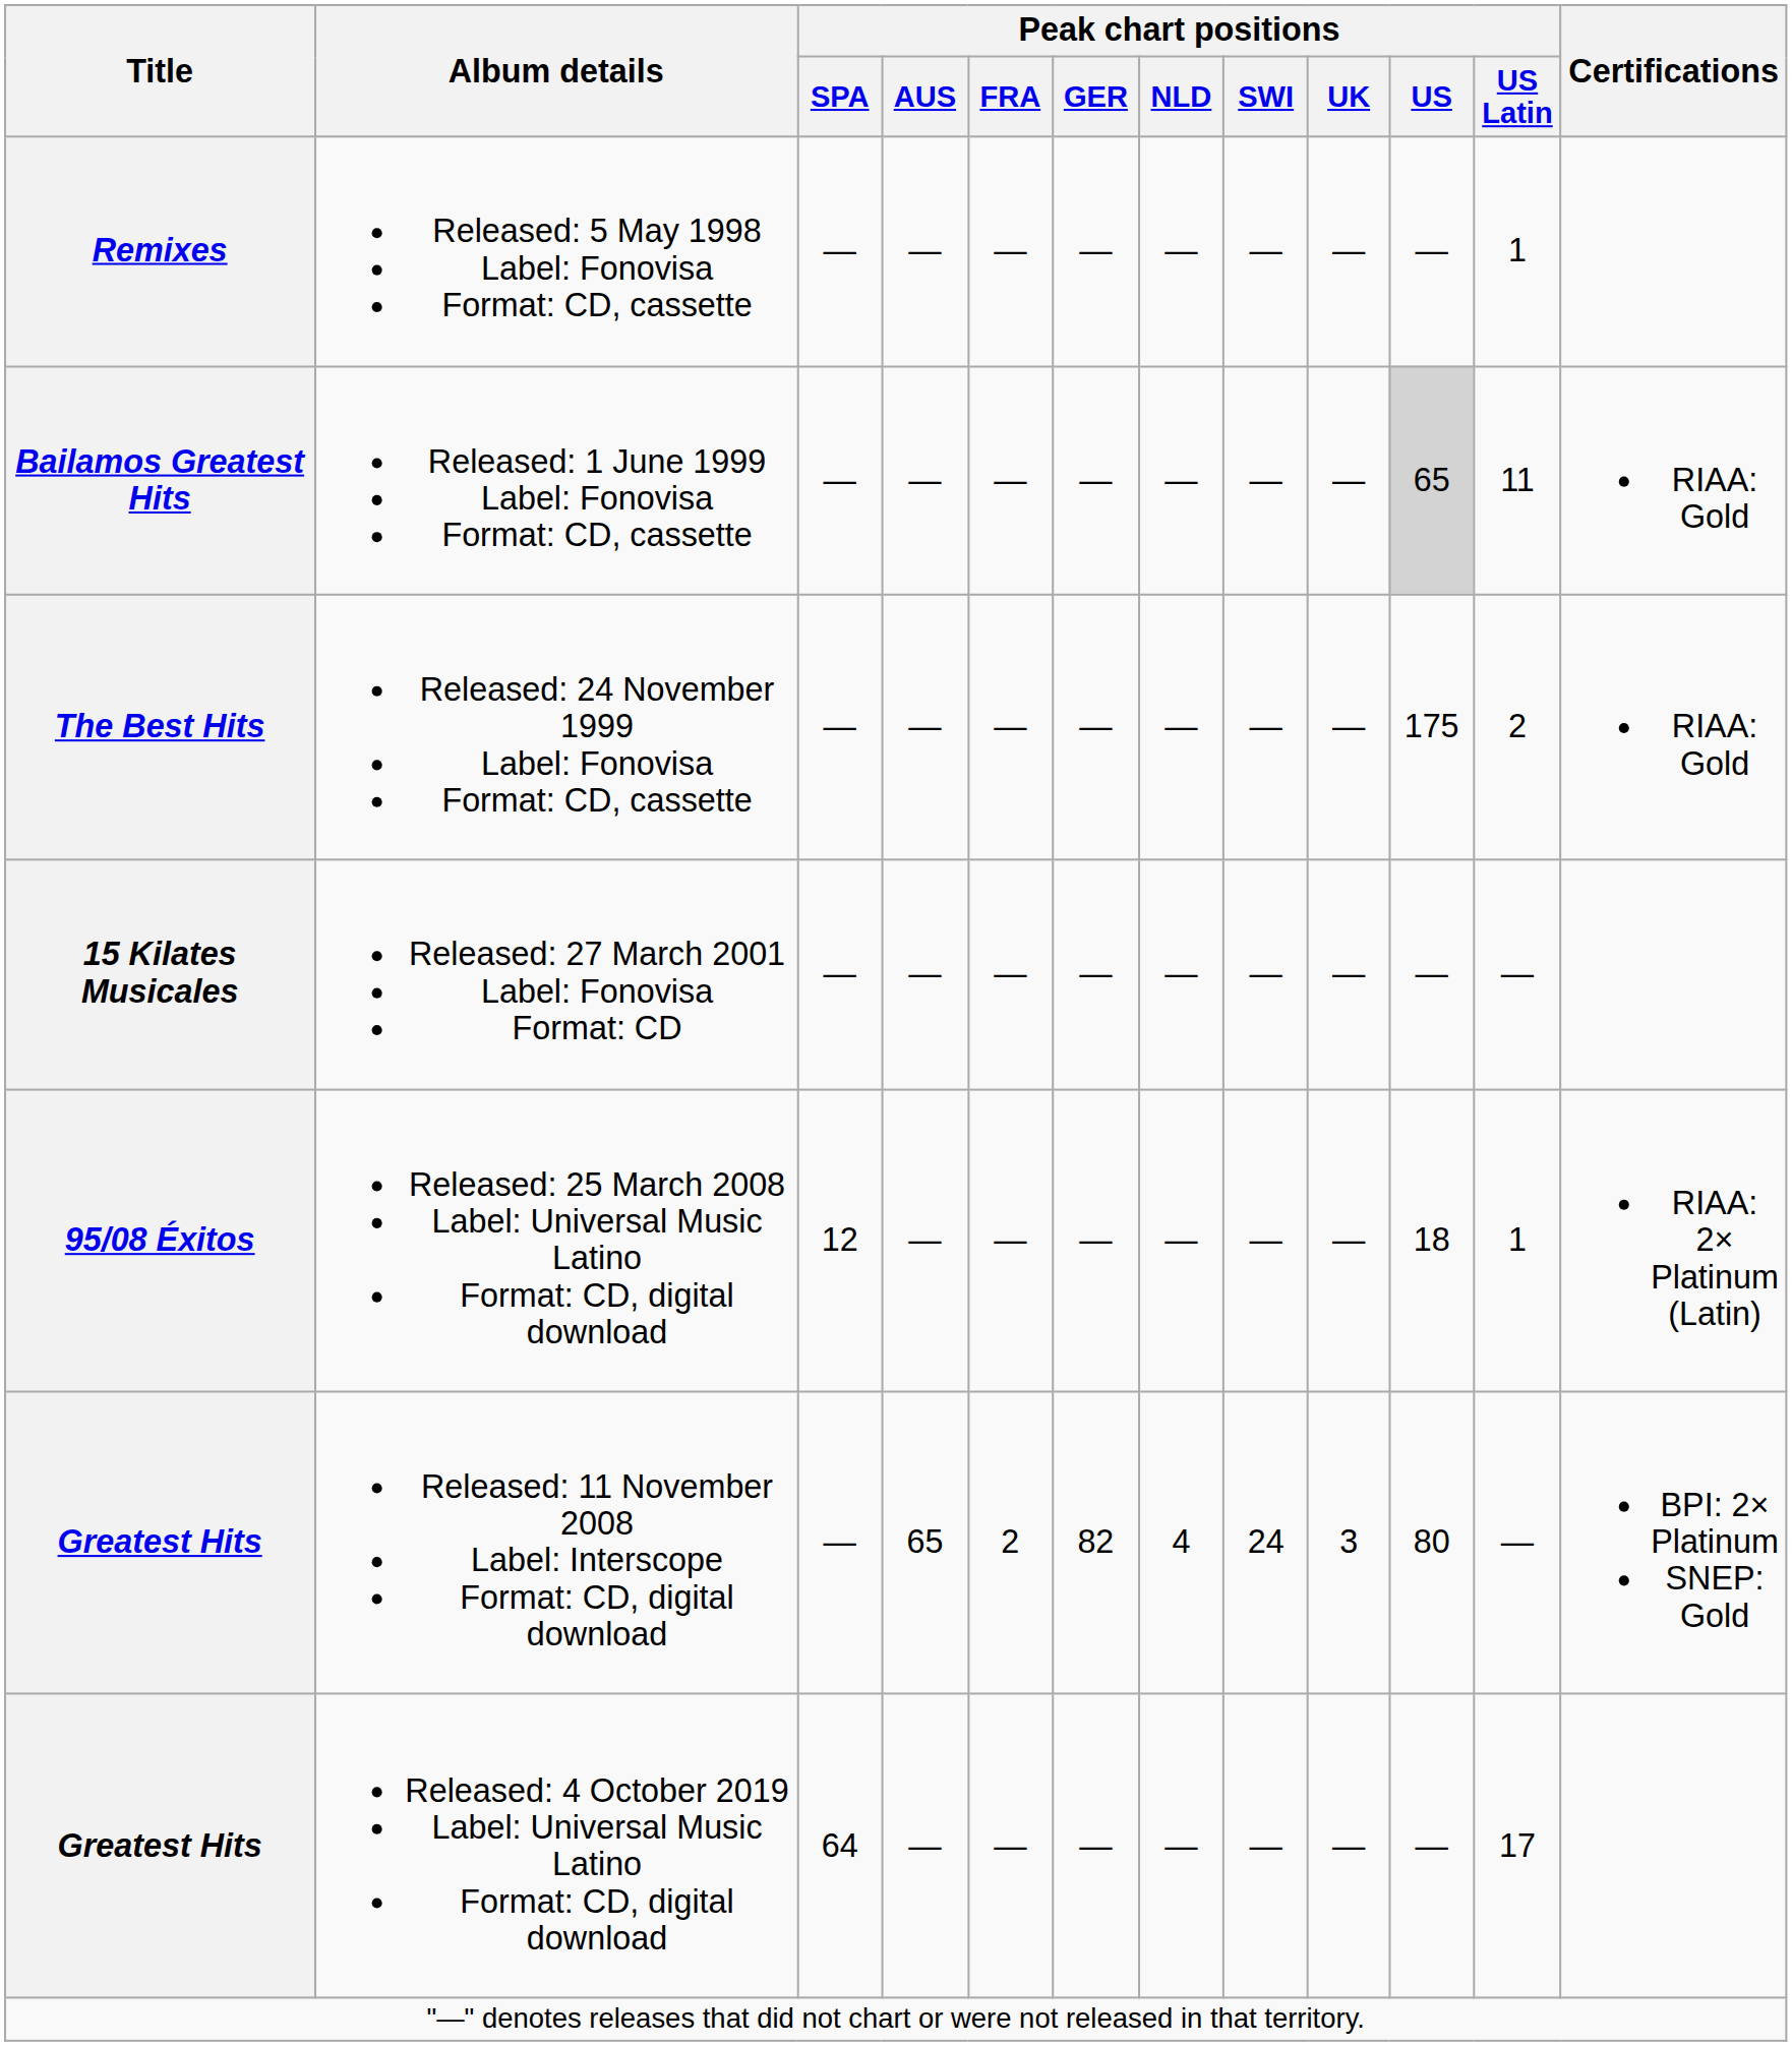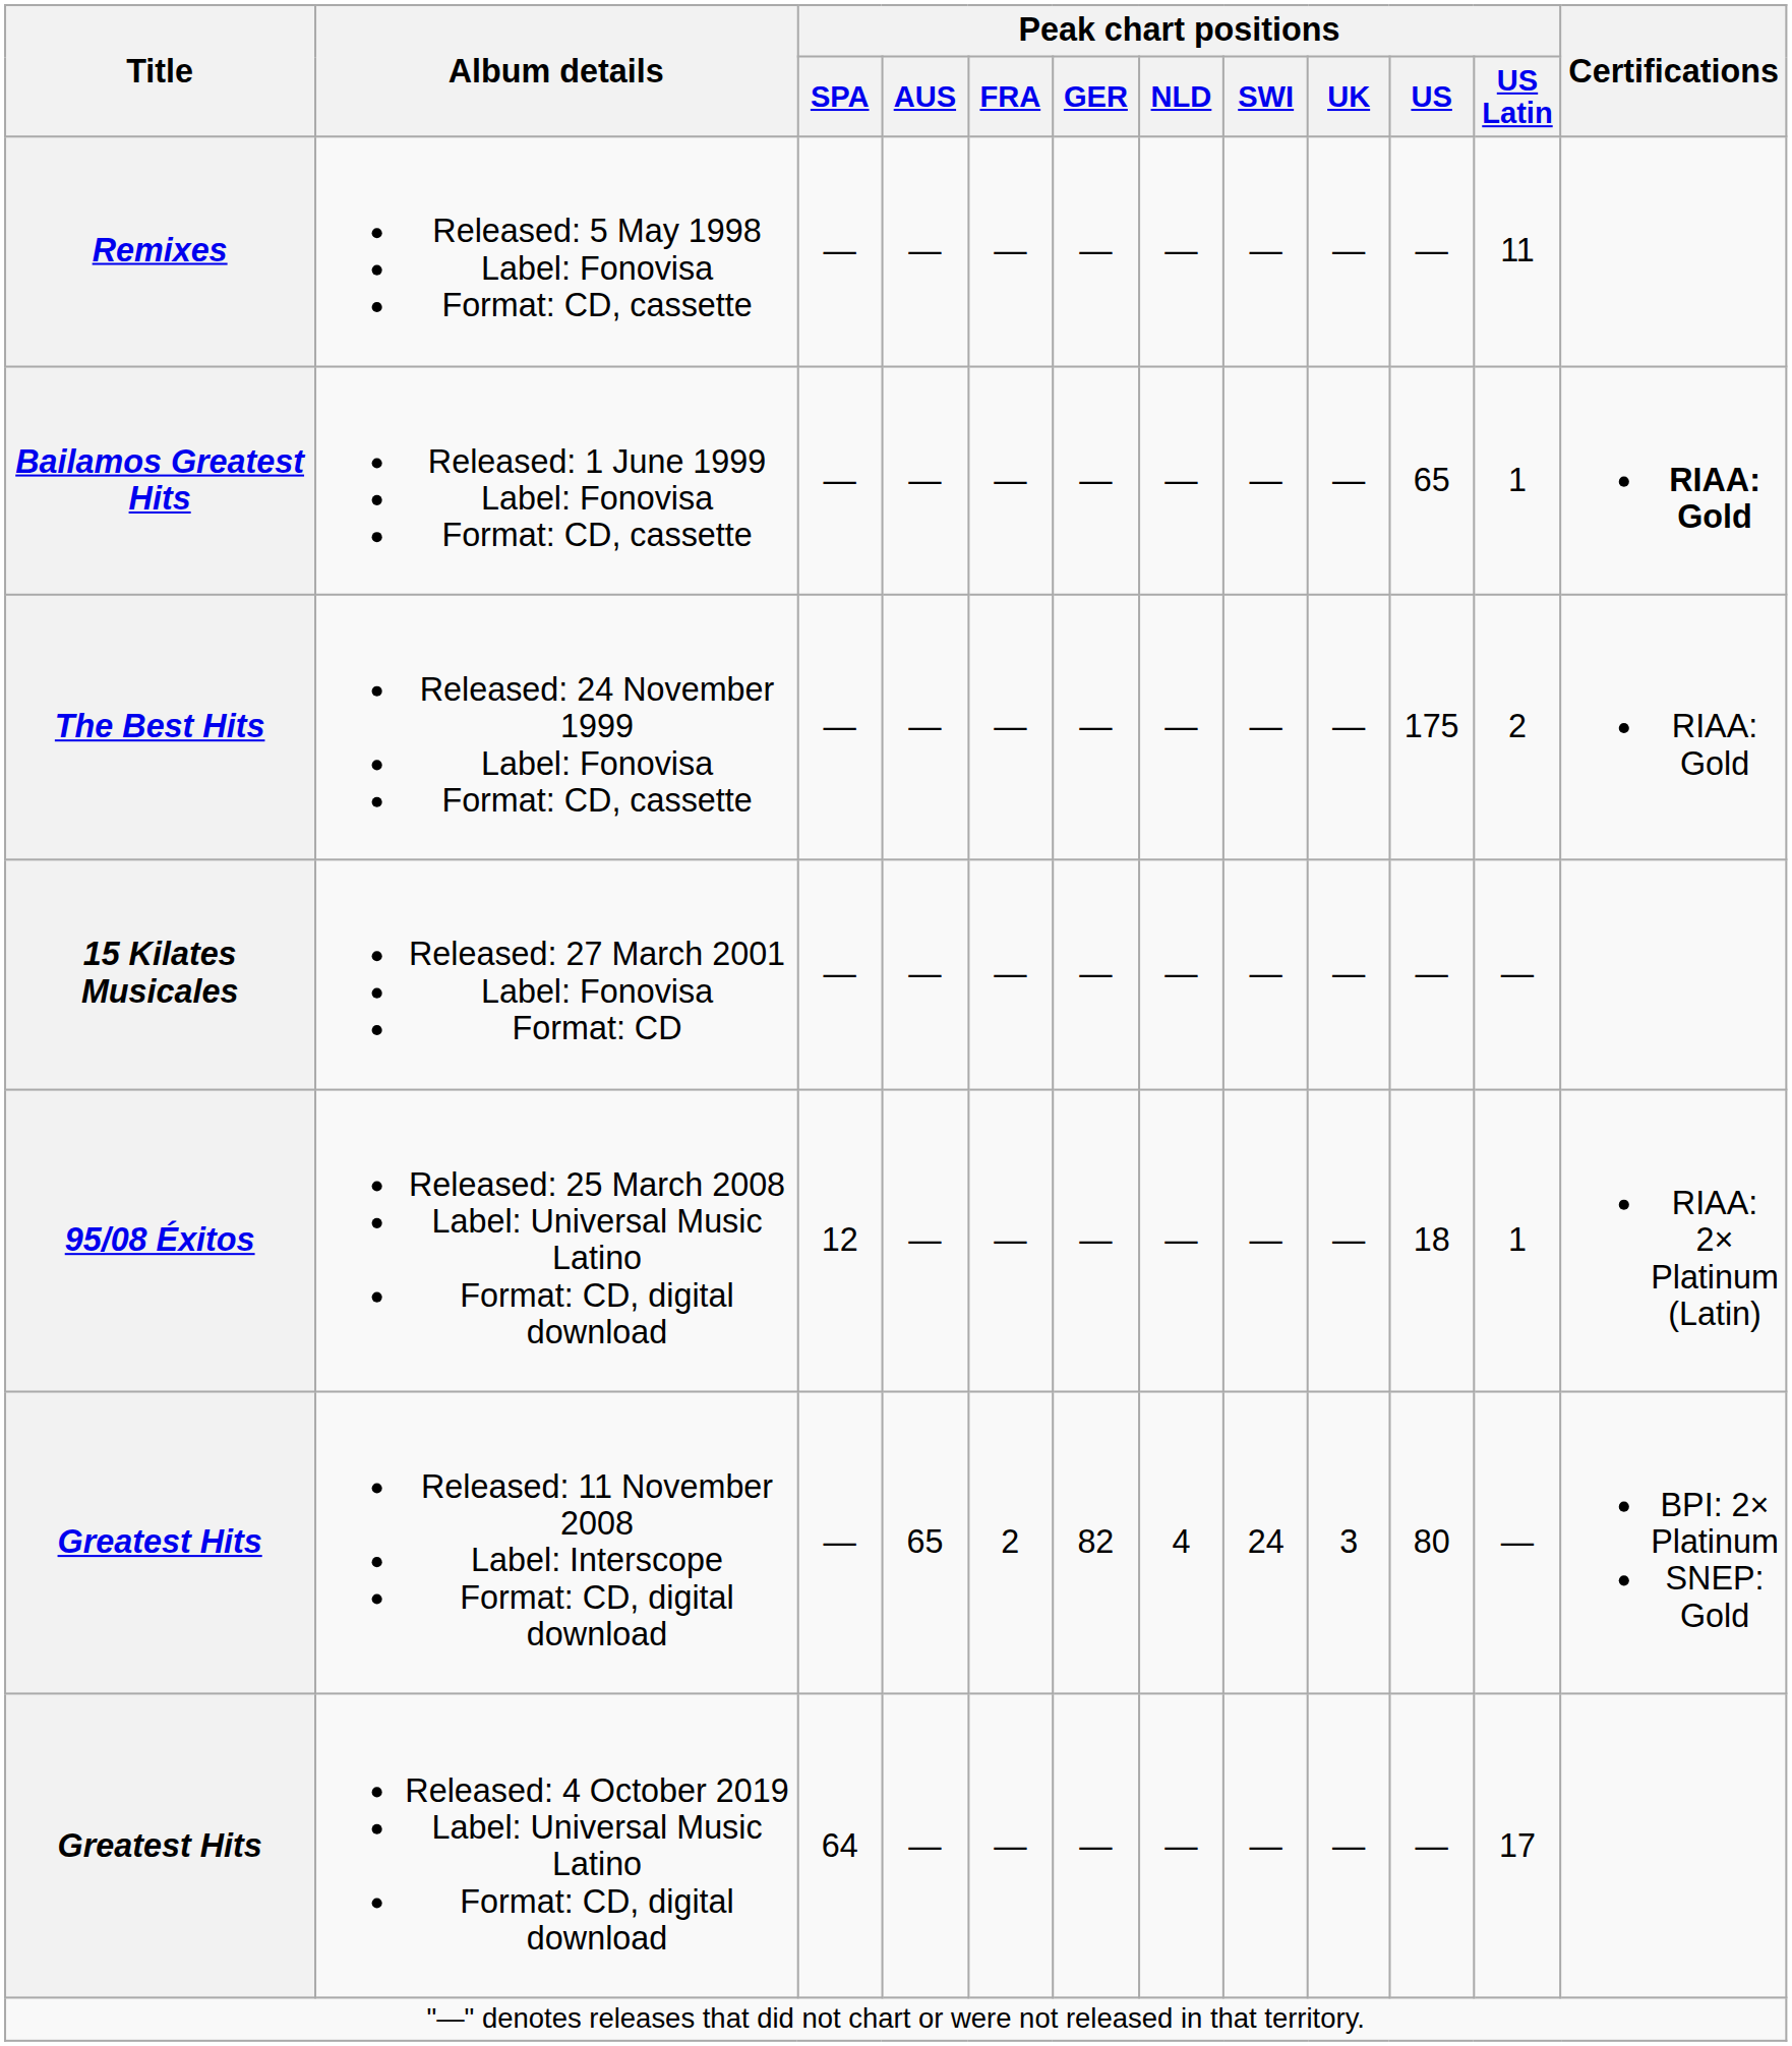Released: 5 May 1998 Label: Fonovisa Format: CD, cassette | Peak chart positions / US Latin: 1 -> 11
Released: 1 June 1999 Label: Fonovisa Format: CD, cassette | Peak chart positions / US: lightgrey background -> no background
Released: 1 June 1999 Label: Fonovisa Format: CD, cassette | Peak chart positions / US Latin: 11 -> 1
Released: 1 June 1999 Label: Fonovisa Format: CD, cassette | Certifications: normal -> bold
